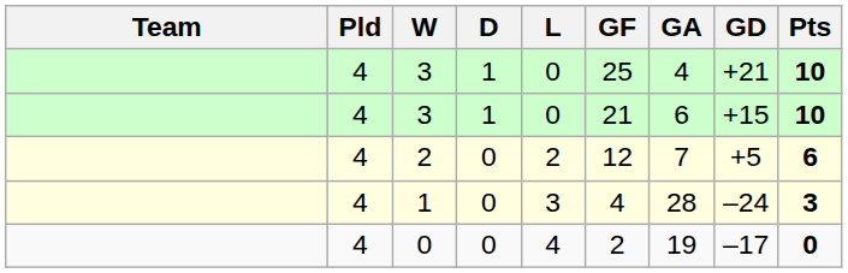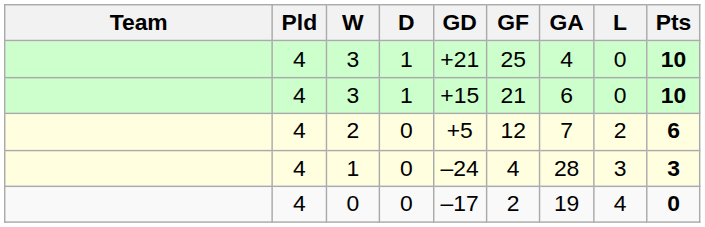columns swapped: L <-> GD
